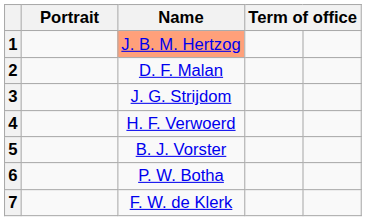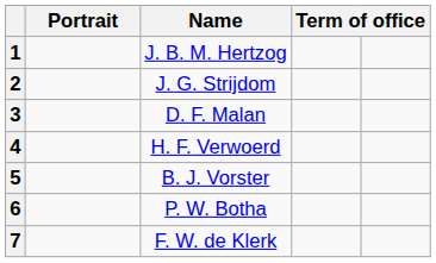1 | Name: lightsalmon background -> no background
2 | Name: D. F. Malan -> J. G. Strijdom
3 | Name: J. G. Strijdom -> D. F. Malan
